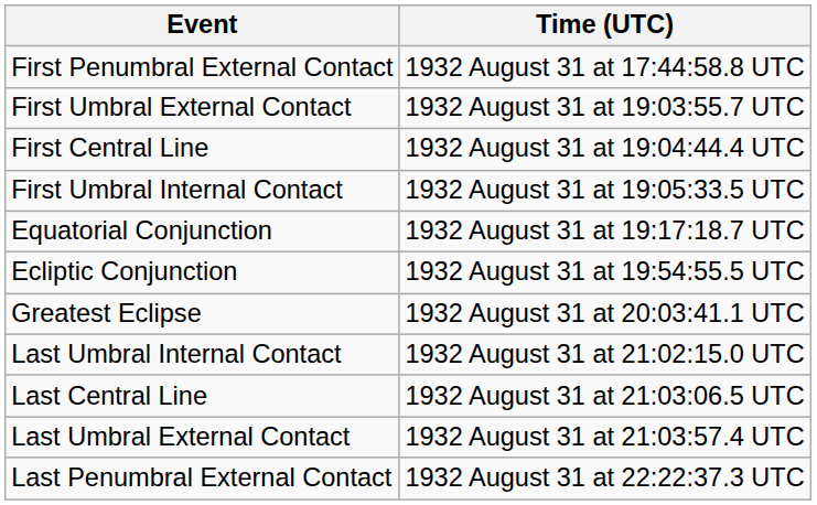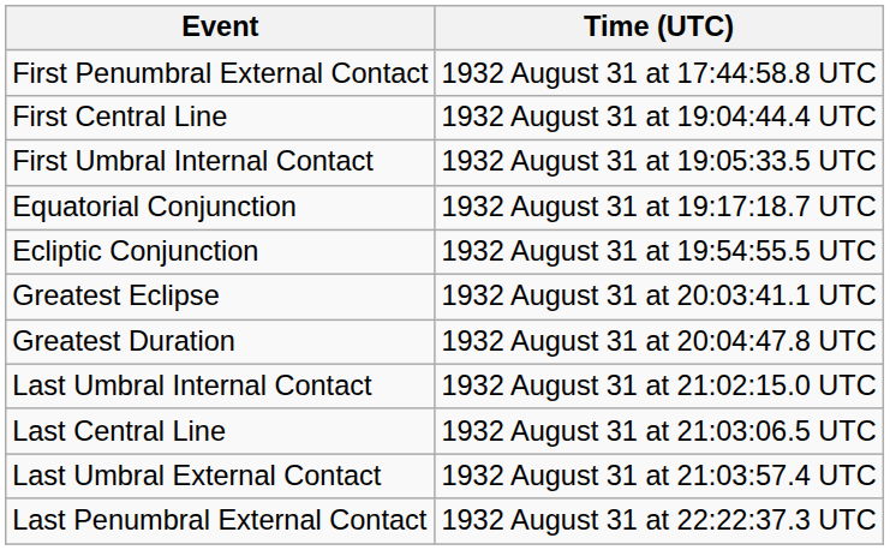- row: First Umbral External Contact | 1932 August 31 at 19:03:55.7 UTC
+ row: Greatest Duration | 1932 August 31 at 20:04:47.8 UTC
